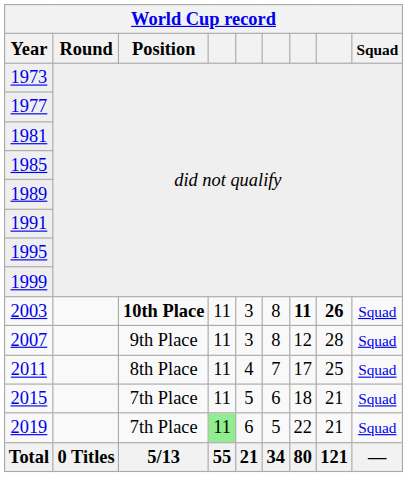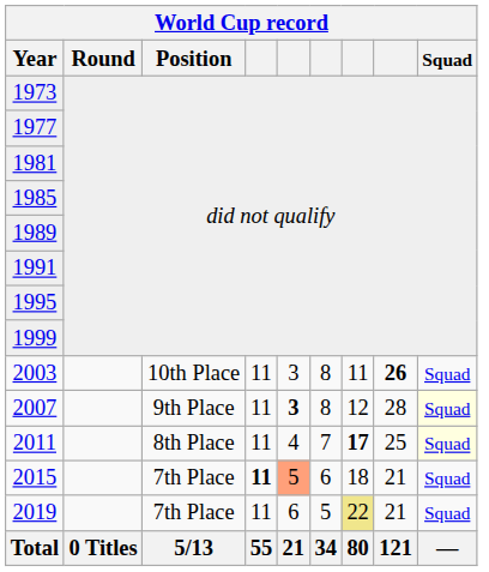2003 | Position: bold -> normal
2003 | column 7: bold -> normal
2007 | column 5: normal -> bold
2007 | Squad: no background -> lightyellow background
2011 | column 7: normal -> bold
2011 | Squad: no background -> lightyellow background
2015 | column 4: normal -> bold
2015 | column 5: no background -> lightsalmon background
2019 | column 4: lightgreen background -> no background
2019 | column 7: no background -> khaki background
